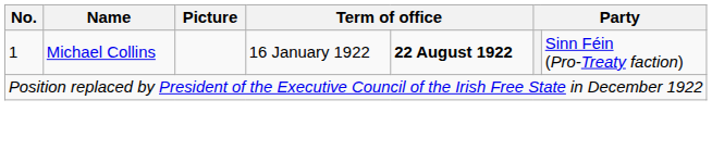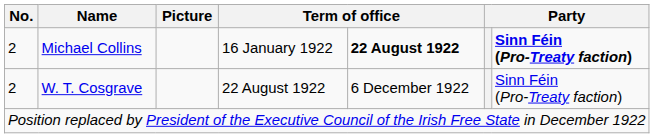Michael Collins | No.: 1 -> 2
Michael Collins | column 7: normal -> bold
+ row: 2 | W. T. Cosgrave | 22 August 1922 | 6 December 1922 | Sinn Féin (Pro-Treaty faction)
